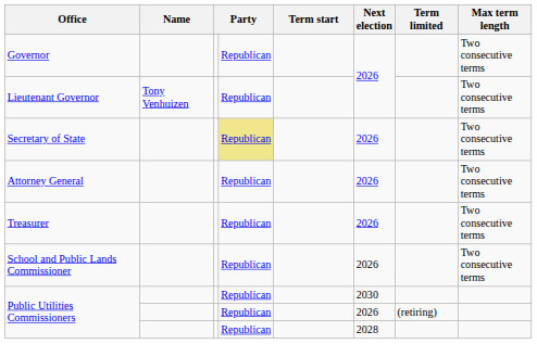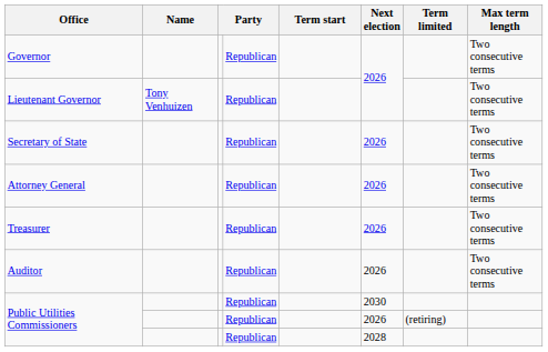Secretary of State | column 4: khaki background -> no background
+ row: Auditor | Republican | 2026 | Two consecutive terms
- row: School and Public Lands Commissioner | Republican | 2026 | Two consecutive terms
